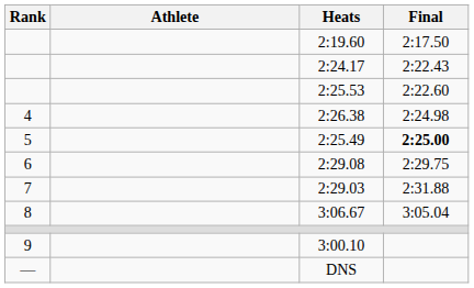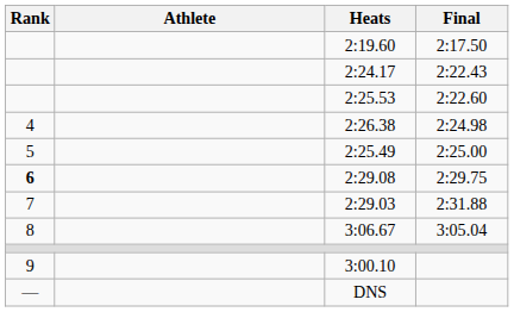2:25.49 | Final: bold -> normal
2:29.08 | Rank: normal -> bold
